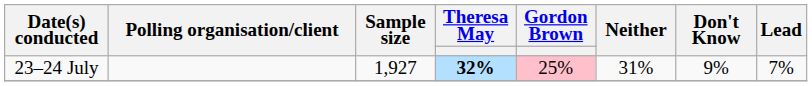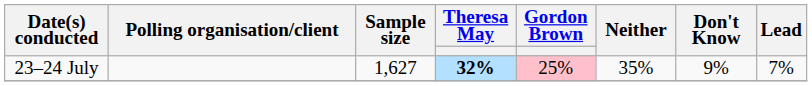23–24 July | Sample size: 1,927 -> 1,627
23–24 July | Neither: 31% -> 35%
